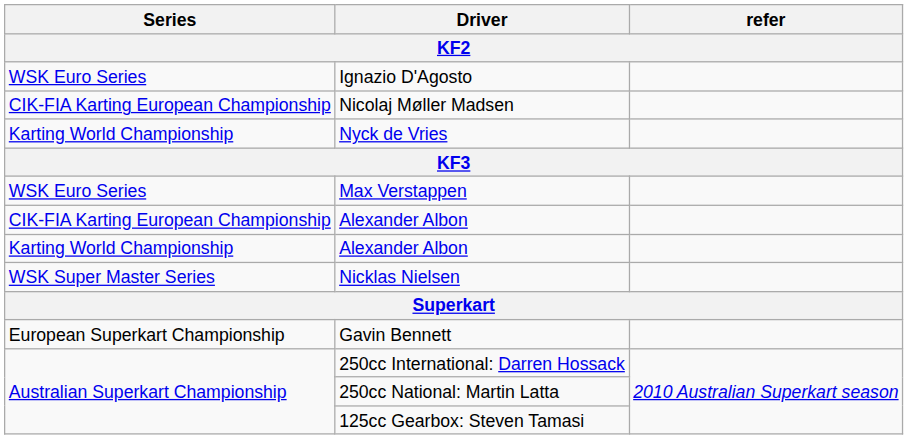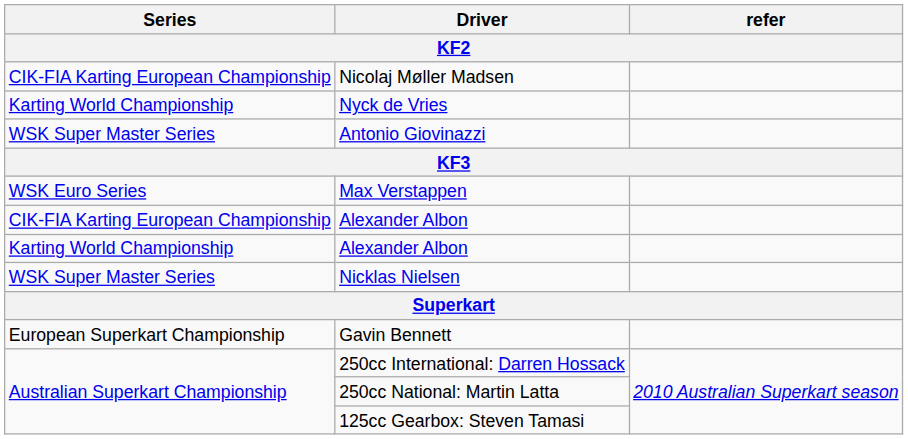- row: WSK Euro Series | Ignazio D'Agosto
+ row: WSK Super Master Series | Antonio Giovinazzi
